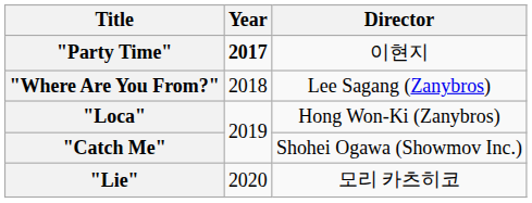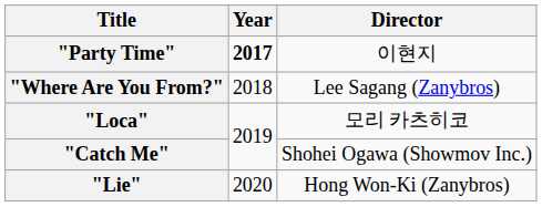"Loca" | Director: Hong Won-Ki (Zanybros) -> 모리 카츠히코
"Lie" | Director: 모리 카츠히코 -> Hong Won-Ki (Zanybros)
